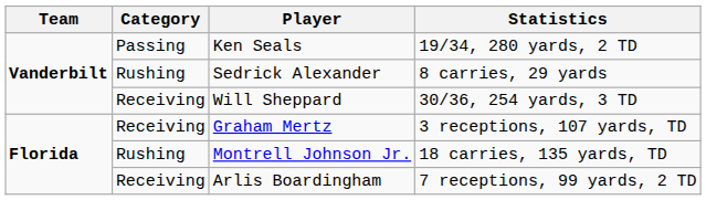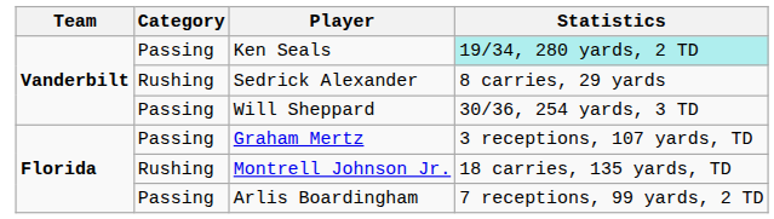Ken Seals | Statistics: no background -> paleturquoise background
Will Sheppard | Category: Receiving -> Passing
Graham Mertz | Category: Receiving -> Passing
Arlis Boardingham | Category: Receiving -> Passing
